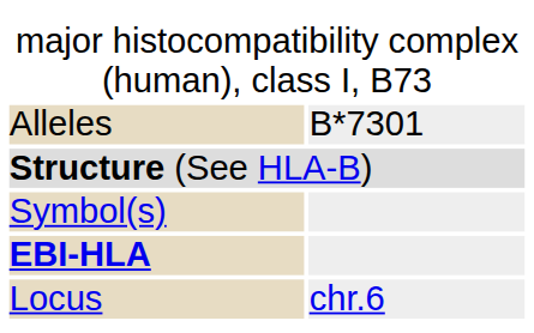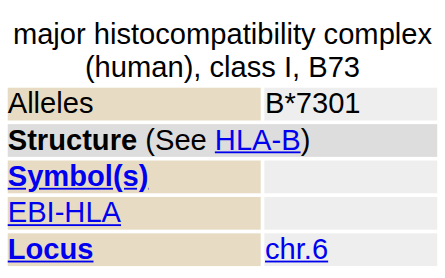Symbol(s) | column 1: normal -> bold
EBI-HLA | column 1: bold -> normal
Locus | column 1: normal -> bold
